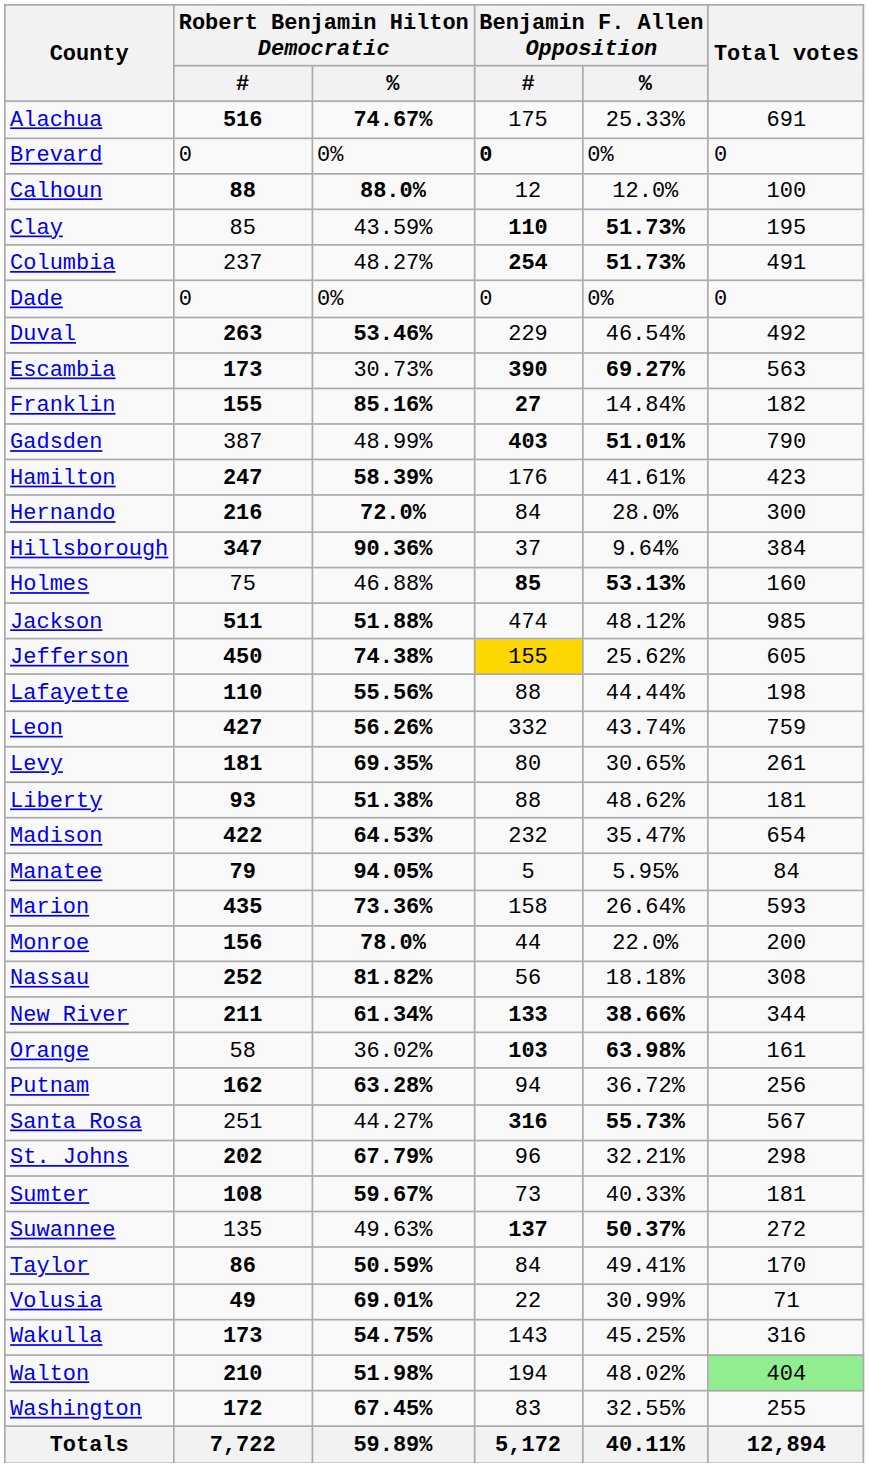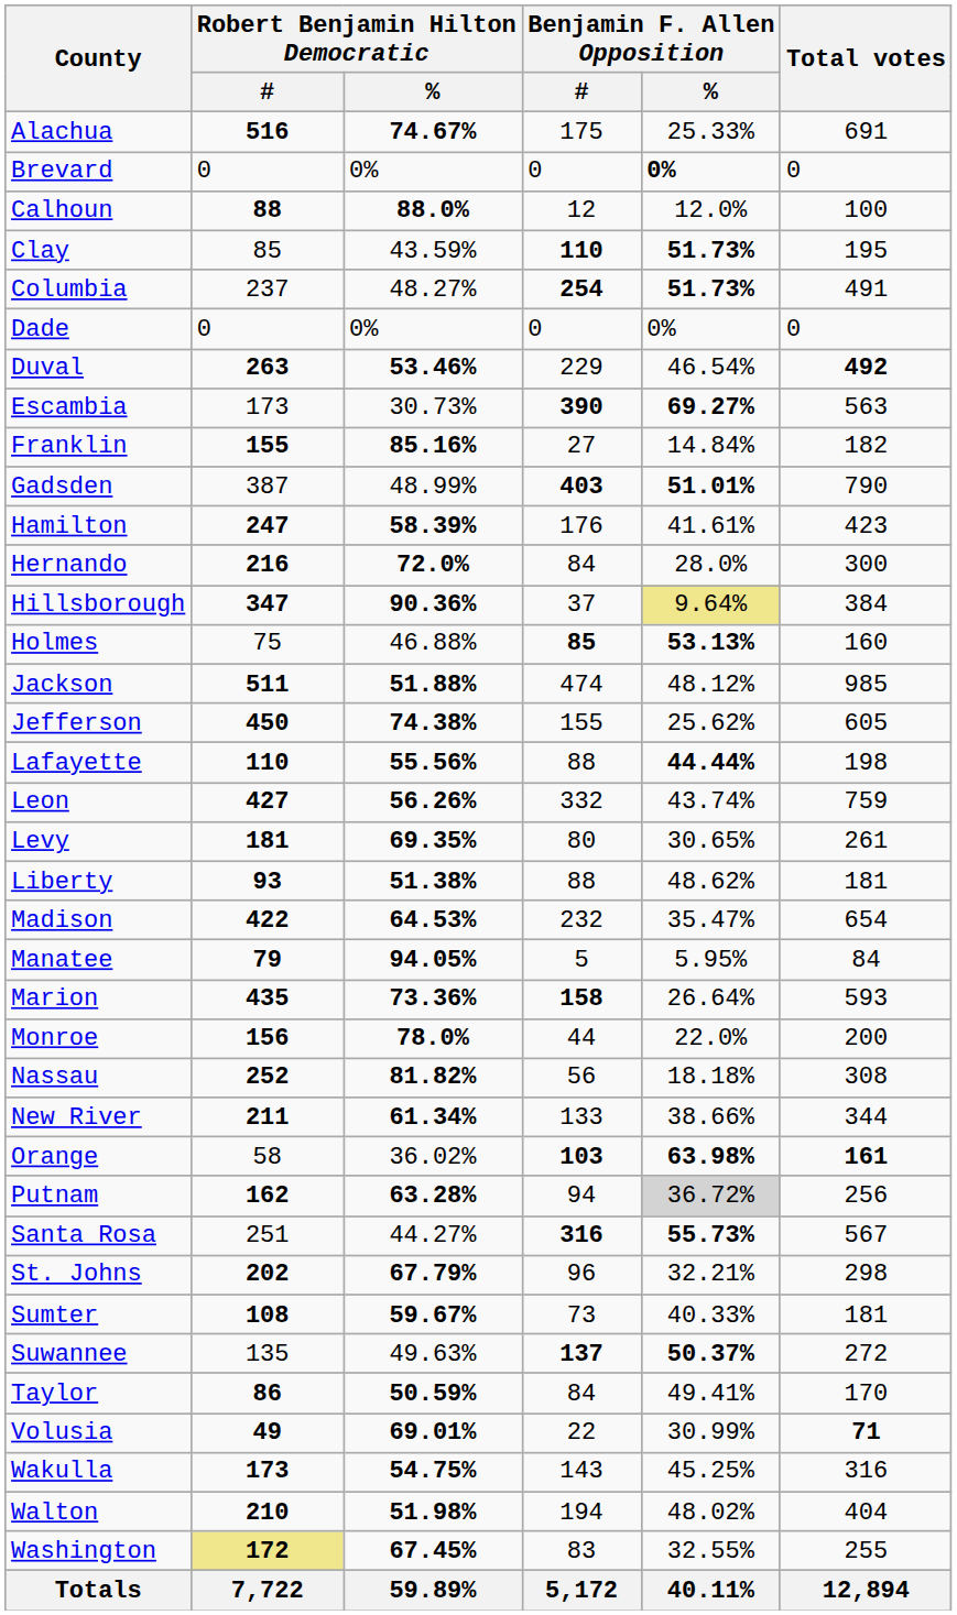Brevard | Benjamin F. Allen Opposition / #: bold -> normal
Brevard | Benjamin F. Allen Opposition / %: normal -> bold
Duval | Total votes: normal -> bold
Escambia | Robert Benjamin Hilton Democratic / #: bold -> normal
Franklin | Benjamin F. Allen Opposition / #: bold -> normal
Hillsborough | Benjamin F. Allen Opposition / %: no background -> khaki background
Jefferson | Benjamin F. Allen Opposition / #: gold background -> no background
Lafayette | Benjamin F. Allen Opposition / %: normal -> bold
Marion | Benjamin F. Allen Opposition / #: normal -> bold
New River | Benjamin F. Allen Opposition / #: bold -> normal
New River | Benjamin F. Allen Opposition / %: bold -> normal
Orange | Total votes: normal -> bold
Putnam | Benjamin F. Allen Opposition / %: no background -> lightgrey background
Volusia | Total votes: normal -> bold
Walton | Total votes: lightgreen background -> no background
Washington | Robert Benjamin Hilton Democratic / #: no background -> khaki background
